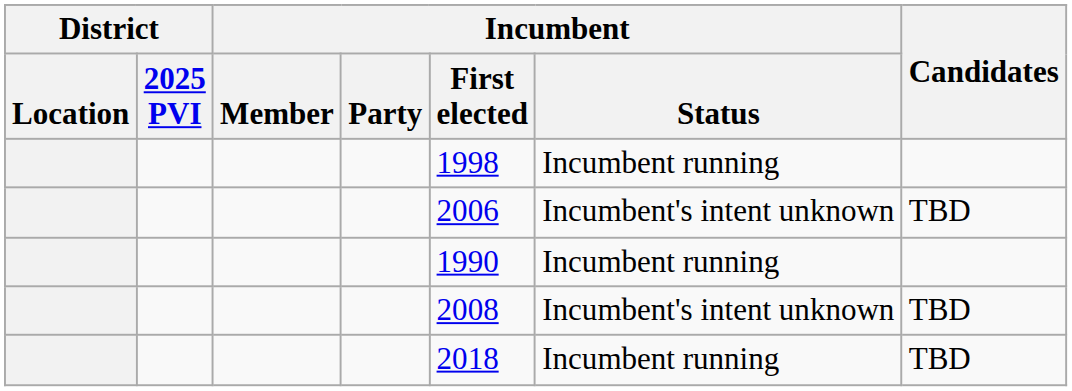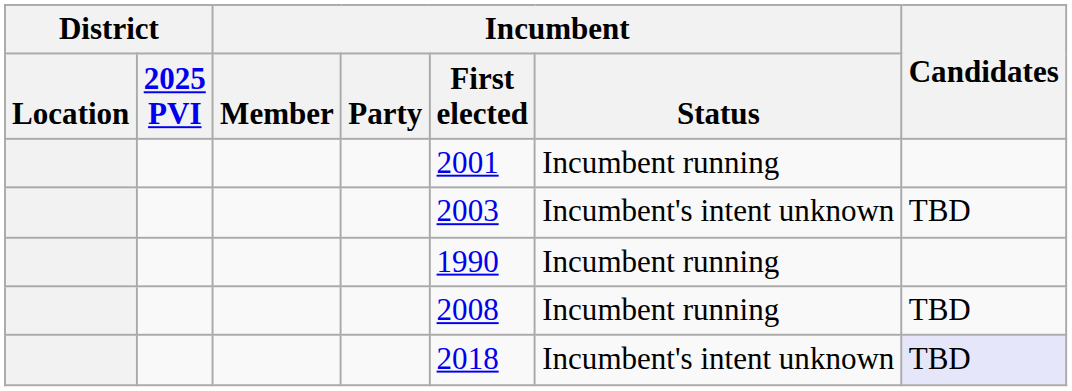row 3 | Incumbent / First elected: 1998 -> 2001
row 4 | Incumbent / First elected: 2006 -> 2003
row 6 | Incumbent / Status: Incumbent's intent unknown -> Incumbent running
row 7 | Incumbent / Status: Incumbent running -> Incumbent's intent unknown
row 7 | Candidates: no background -> lavender background
